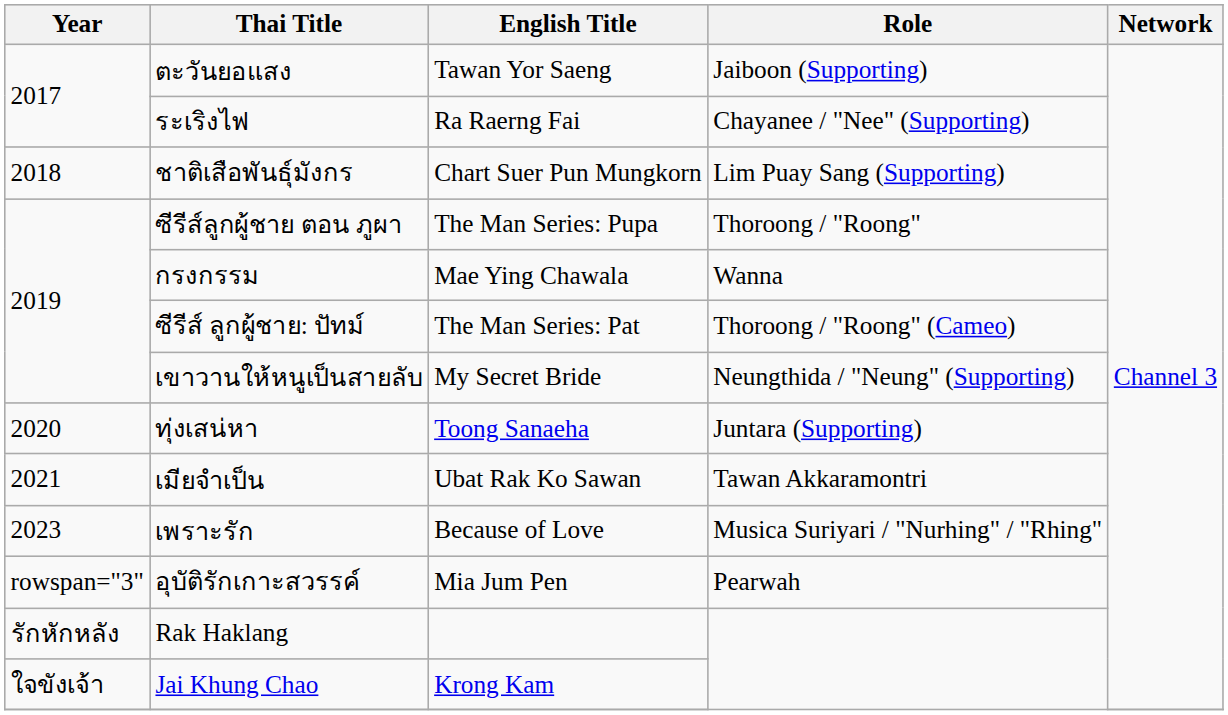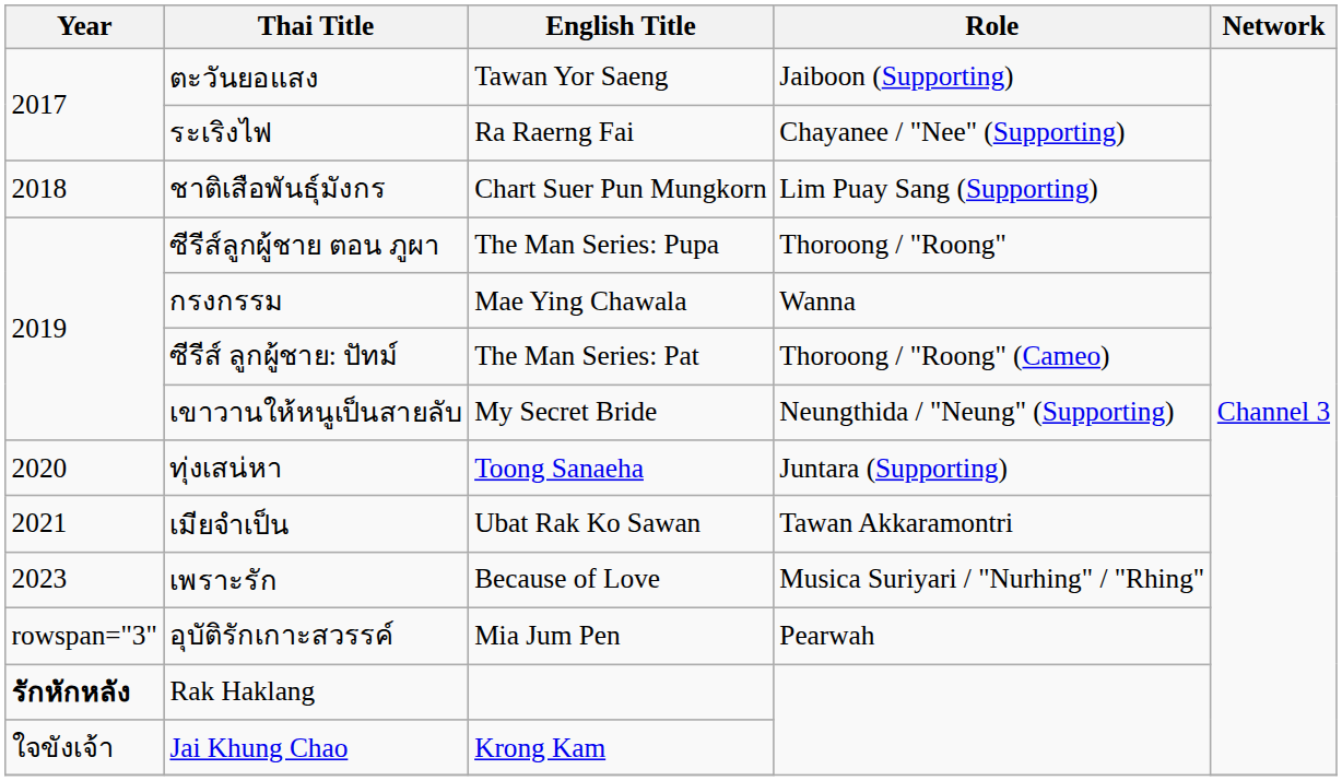Rak Haklang | Year: normal -> bold
